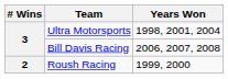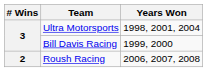Bill Davis Racing | Years Won: 2006, 2007, 2008 -> 1999, 2000
Roush Racing | Years Won: 1999, 2000 -> 2006, 2007, 2008
